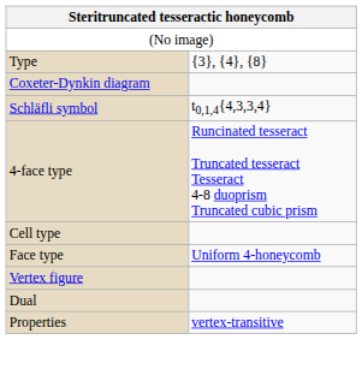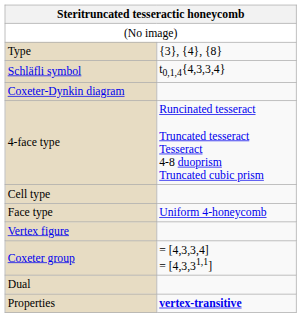rows swapped: Schläfli symbol <-> Coxeter-Dynkin diagram
+ row: Coxeter group | = [4,3,3,4] = [4,3,31,1]
Properties | column 2: normal -> bold
